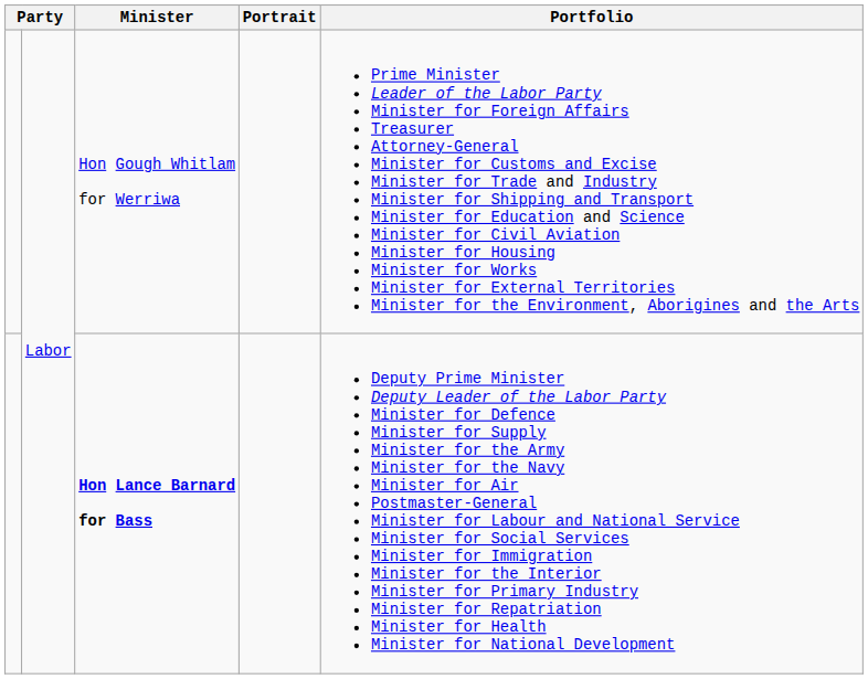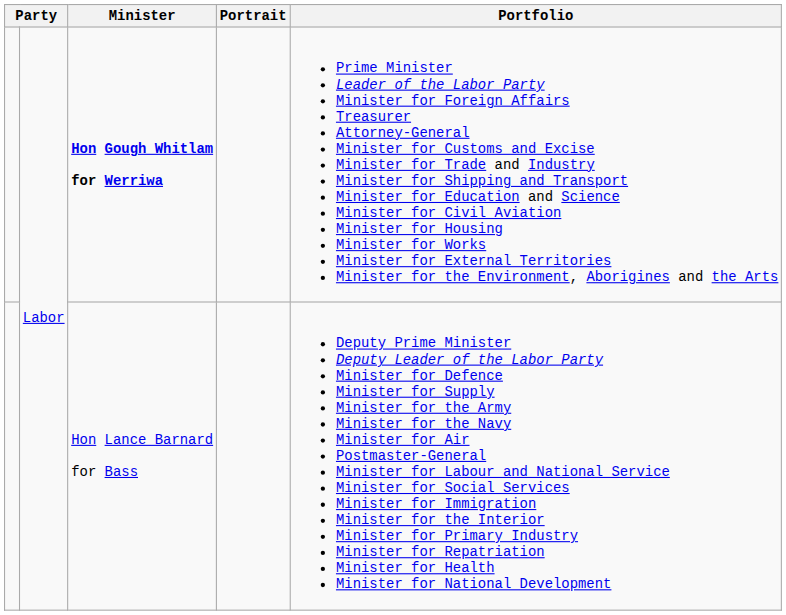Hon Gough Whitlam for Werriwa | Minister: normal -> bold
Hon Lance Barnard for Bass | Minister: bold -> normal
